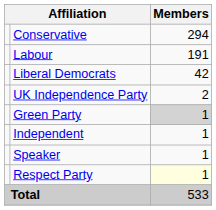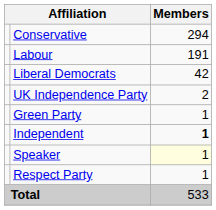Green Party | Members: lightgrey background -> no background
Independent | Members: normal -> bold
Speaker | Members: no background -> lightyellow background
Respect Party | Members: lightyellow background -> no background
